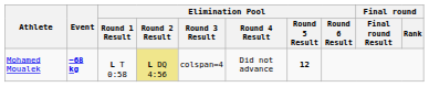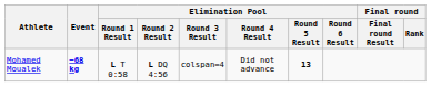Mohamed Moualek | Elimination Pool / Round 2 Result: khaki background -> no background
Mohamed Moualek | Elimination Pool / Round 5 Result: 12 -> 13
